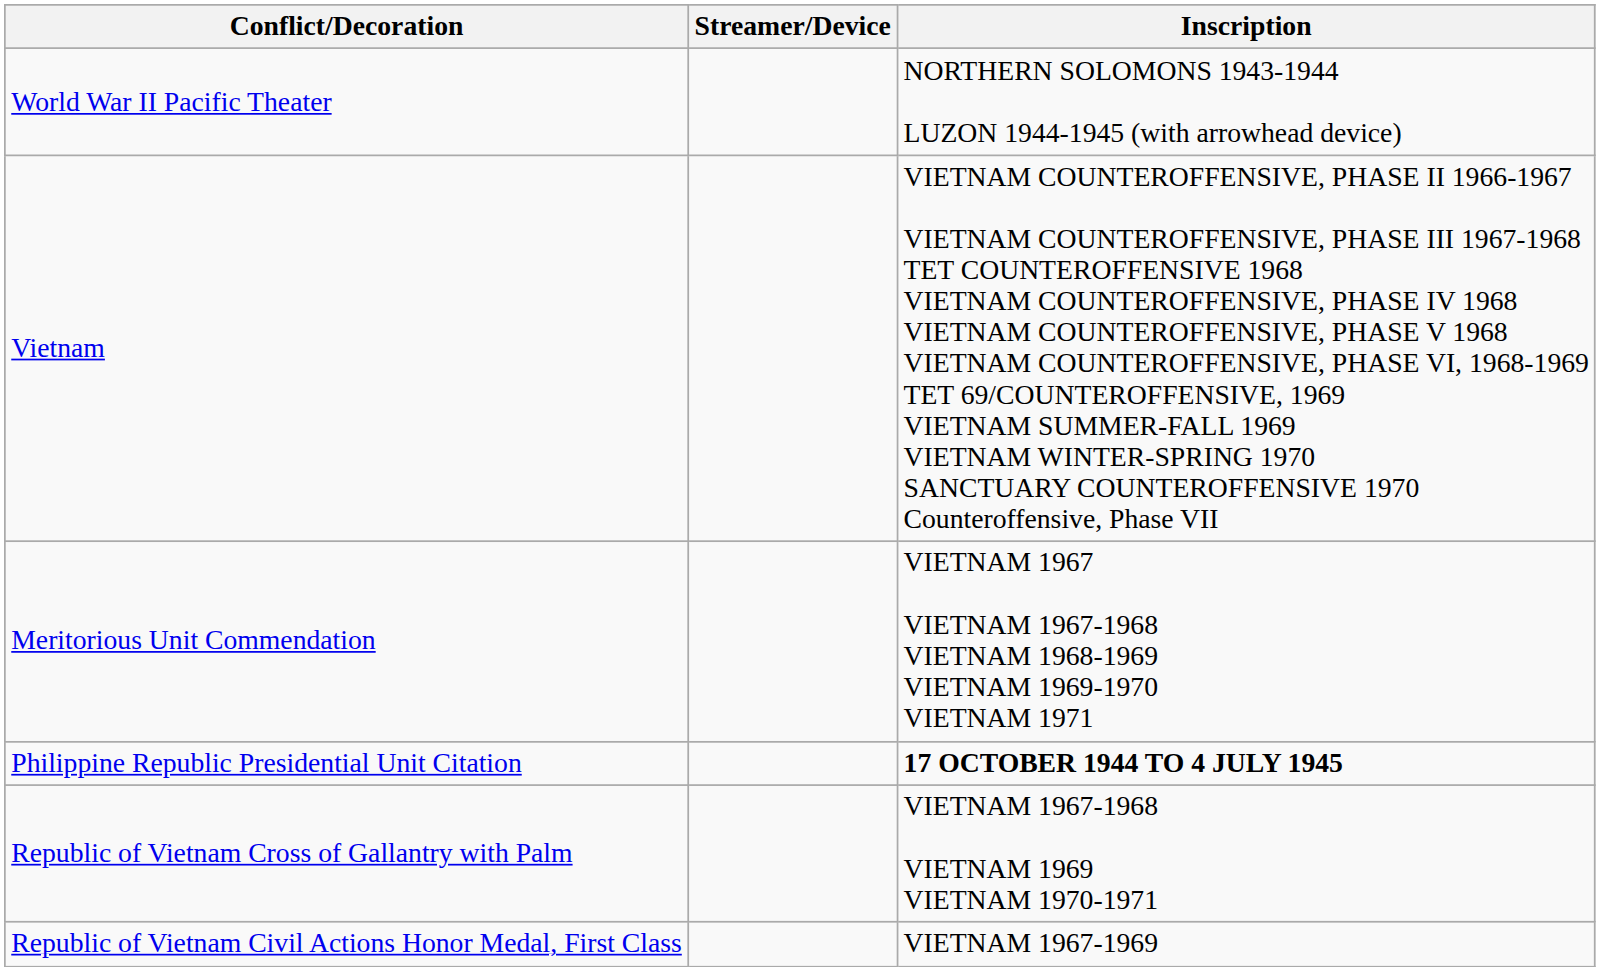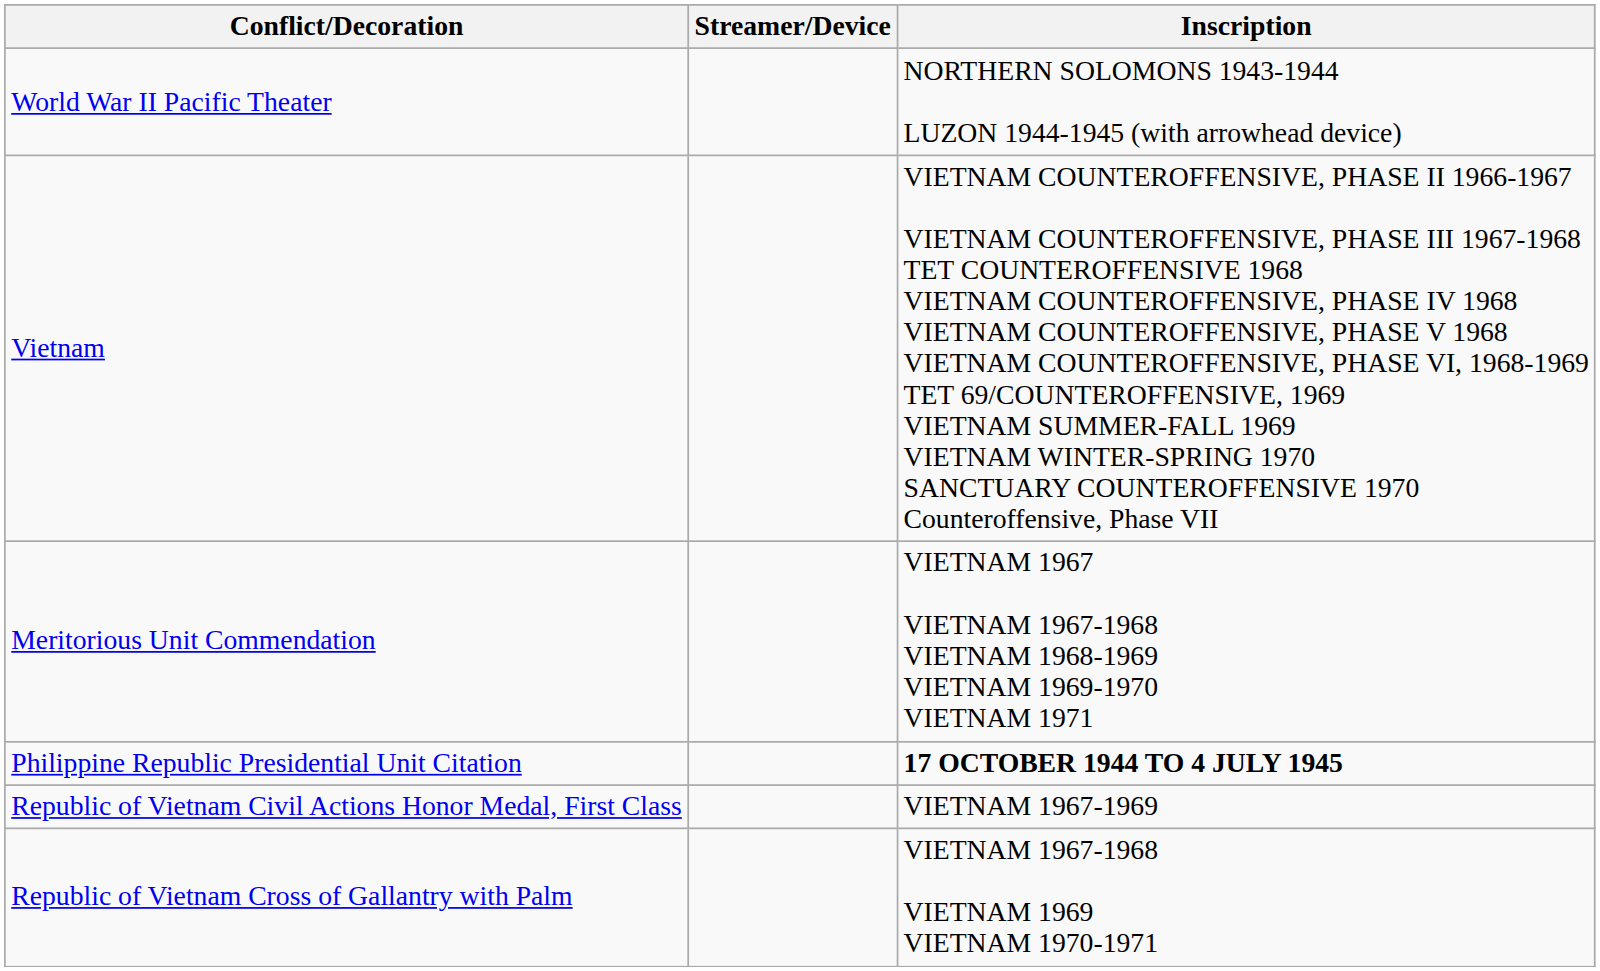rows swapped: Republic of Vietnam Cross of Gallantry with Palm <-> Republic of Vietnam Civil Actions Honor Medal, First Class
